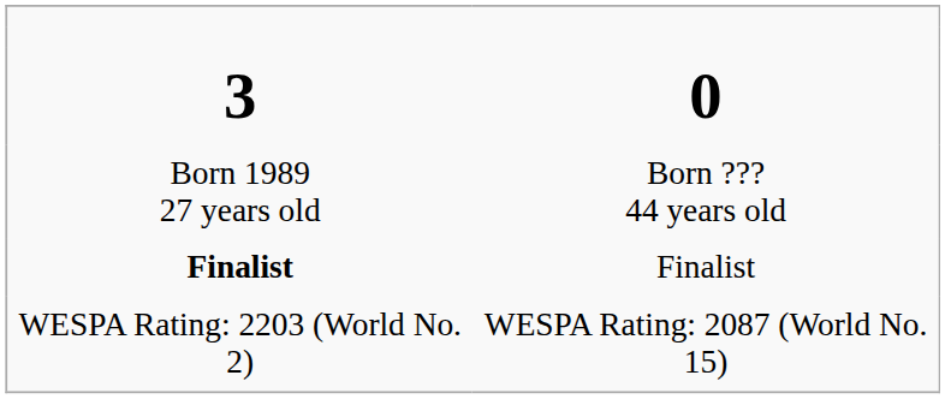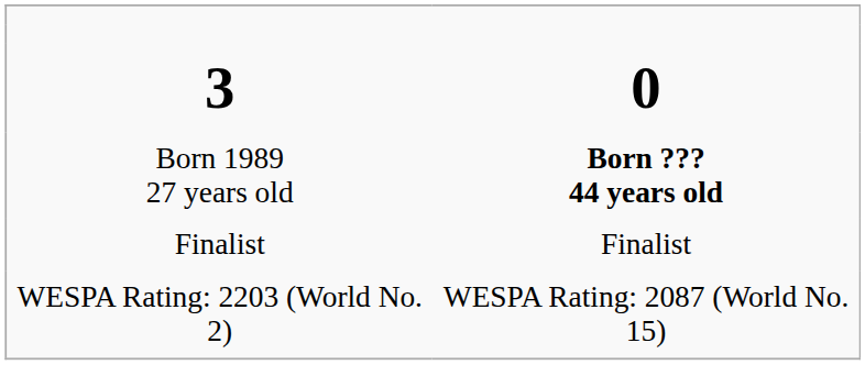row 2 | column 2: normal -> bold
row 3 | column 1: bold -> normal
